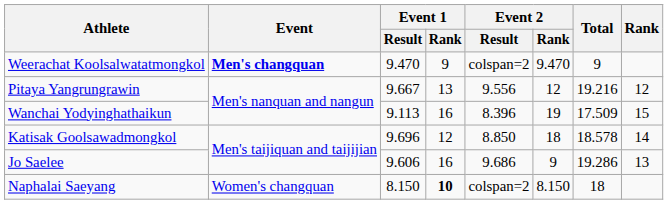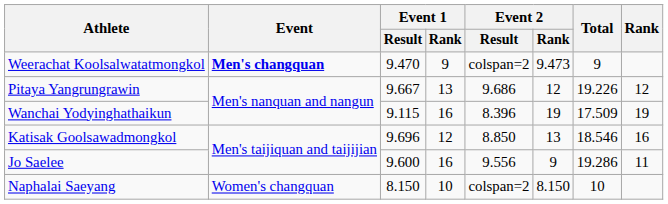Weerachat Koolsalwatatmongkol | Event 2 / Rank: 9.470 -> 9.473
Pitaya Yangrungrawin | Event 2 / Result: 9.556 -> 9.686
Pitaya Yangrungrawin | Total: 19.216 -> 19.226
Wanchai Yodyinghathaikun | Event 1 / Result: 9.113 -> 9.115
Wanchai Yodyinghathaikun | Rank: 15 -> 19
Katisak Goolsawadmongkol | Event 2 / Rank: 18 -> 13
Katisak Goolsawadmongkol | Total: 18.578 -> 18.546
Katisak Goolsawadmongkol | Rank: 14 -> 16
Jo Saelee | Event 1 / Result: 9.606 -> 9.600
Jo Saelee | Event 2 / Result: 9.686 -> 9.556
Jo Saelee | Rank: 13 -> 11
Naphalai Saeyang | Event 1 / Rank: bold -> normal
Naphalai Saeyang | Total: 18 -> 10
